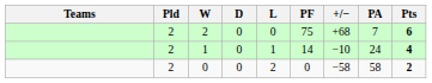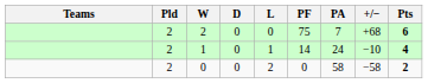columns swapped: PA <-> +/−
